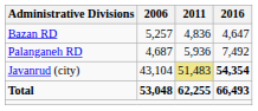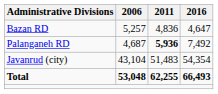Palanganeh RD | 2011: normal -> bold
Javanrud (city) | 2011: khaki background -> no background
Javanrud (city) | 2016: bold -> normal
